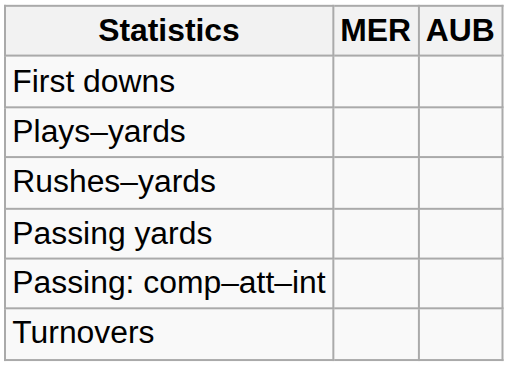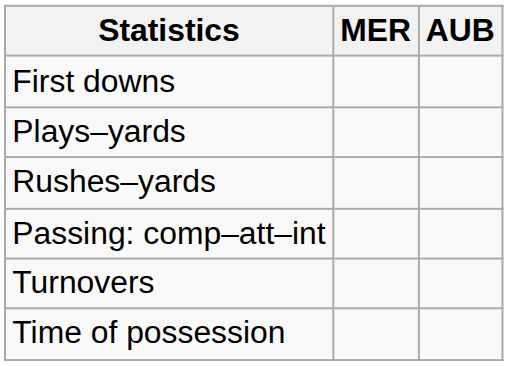- row: Passing yards
+ row: Time of possession
